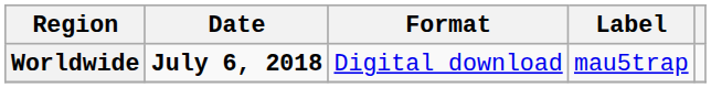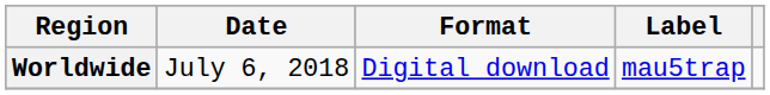Worldwide | Date: bold -> normal
